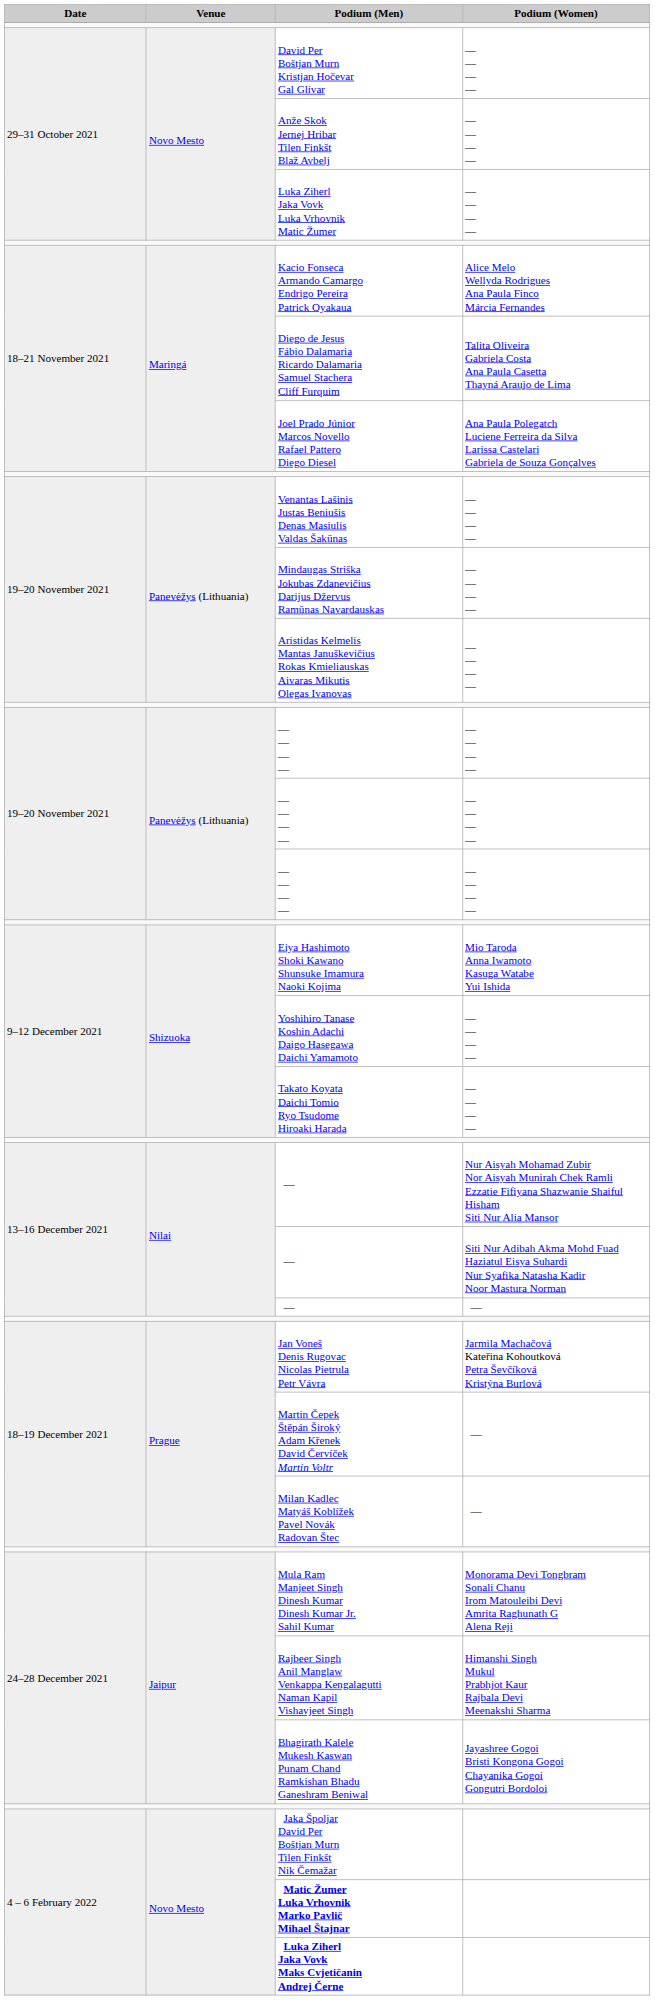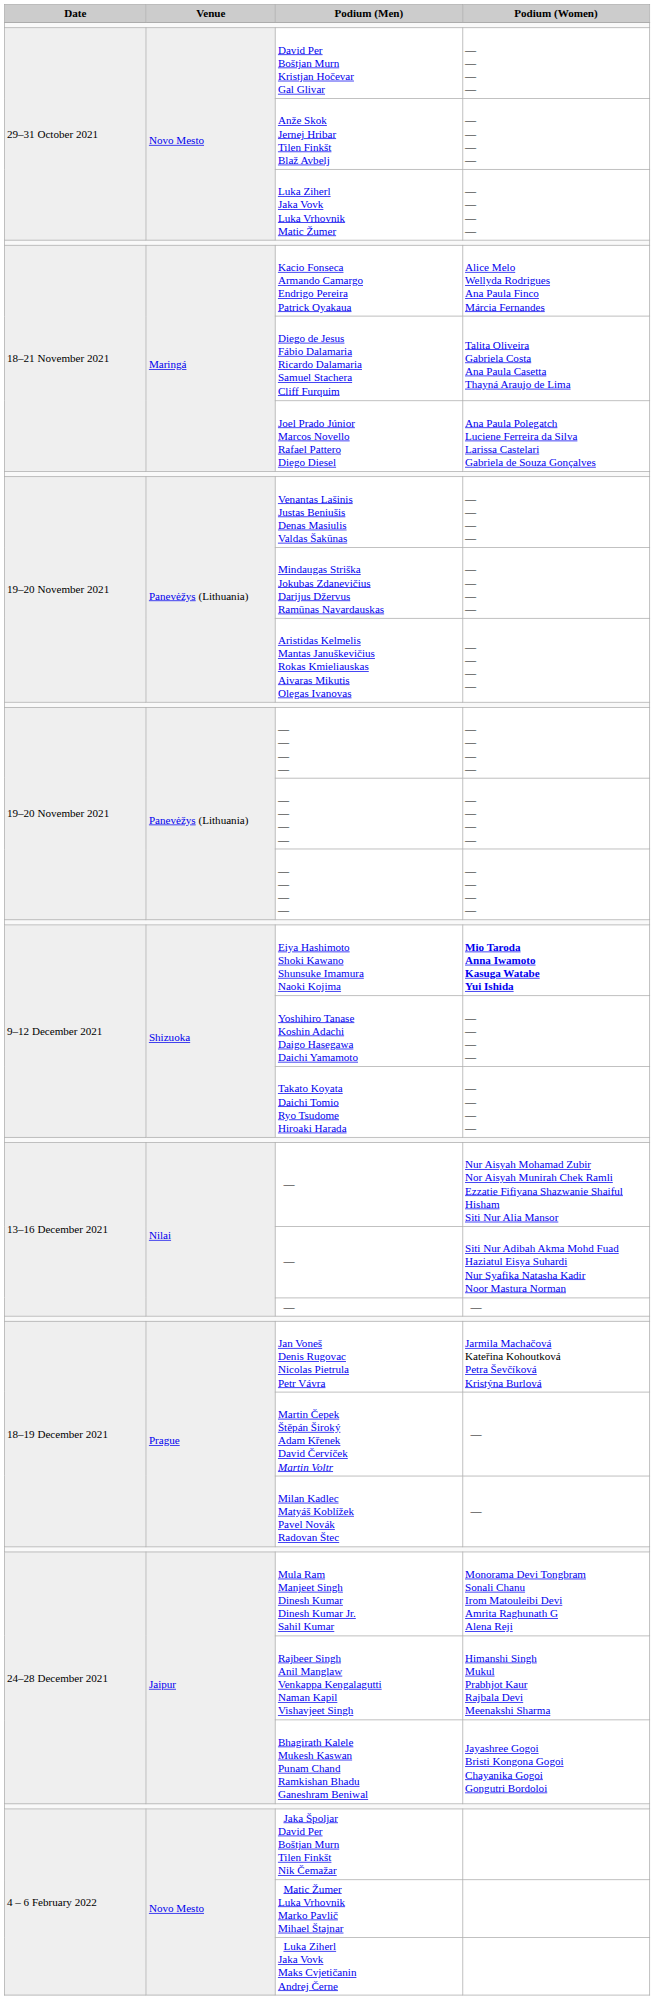Eiya Hashimoto Shoki Kawano Shunsuke Imamura Naoki Kojima | Podium (Women): normal -> bold
Matic Žumer Luka Vrhovnik Marko Pavlič Mihael Štajnar | Podium (Men): bold -> normal
Luka Ziherl Jaka Vovk Maks Cvjetičanin Andrej Černe | Podium (Men): bold -> normal
